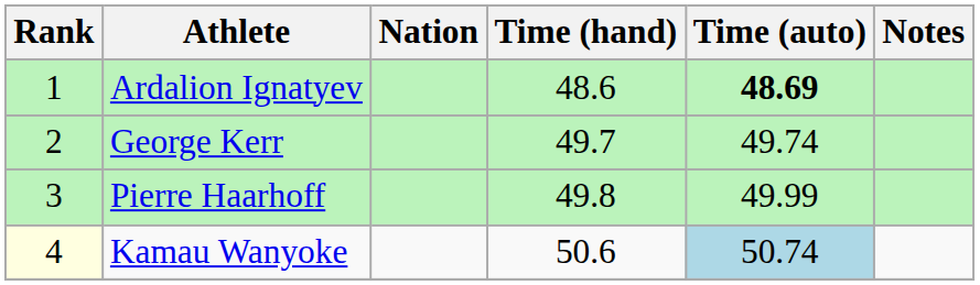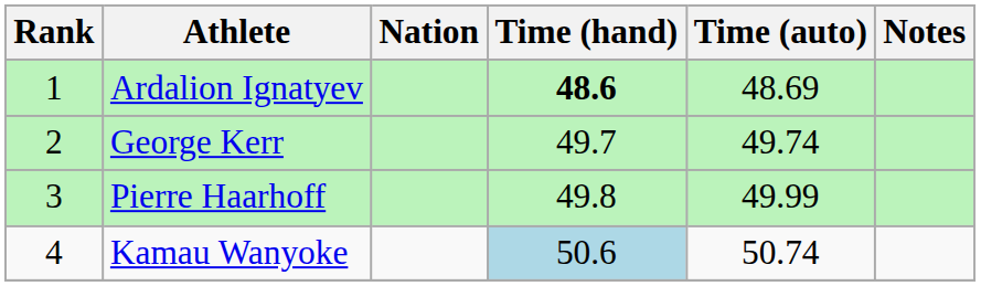Ardalion Ignatyev | Time (hand): normal -> bold
Ardalion Ignatyev | Time (auto): bold -> normal
Kamau Wanyoke | Rank: lightyellow background -> no background
Kamau Wanyoke | Time (hand): no background -> lightblue background
Kamau Wanyoke | Time (auto): lightblue background -> no background
